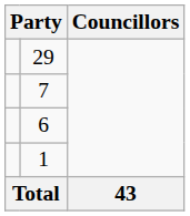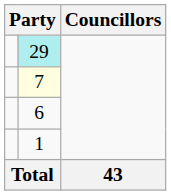29 | column 2: no background -> paleturquoise background
7 | column 2: no background -> lightyellow background
